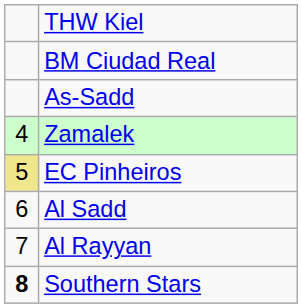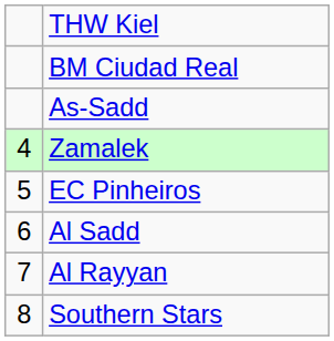EC Pinheiros | column 1: khaki background -> no background
Southern Stars | column 1: bold -> normal
